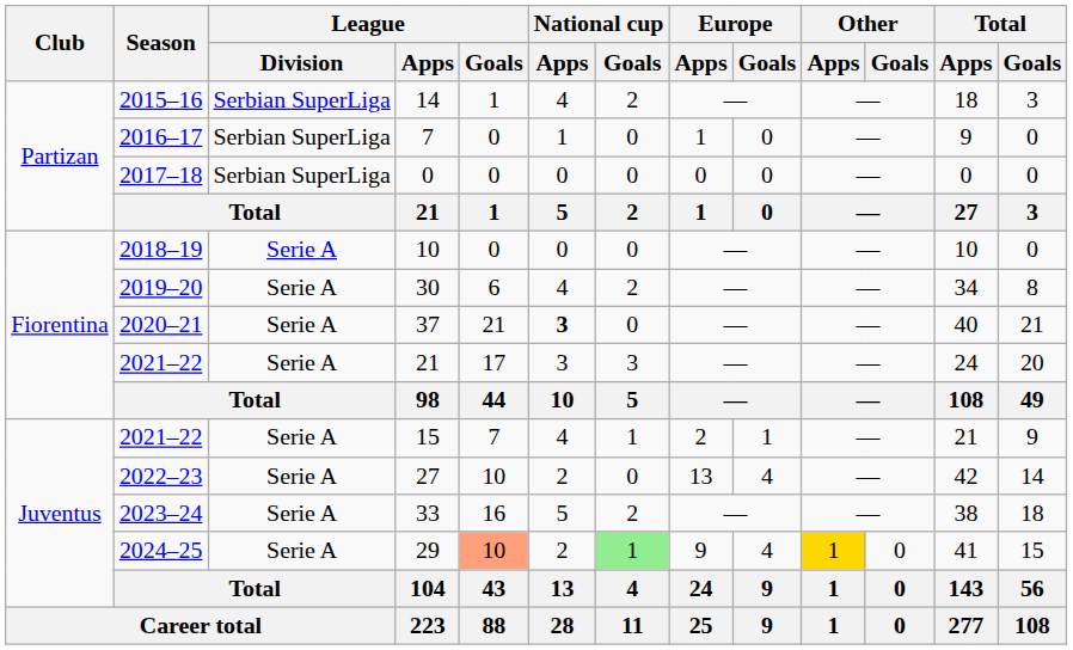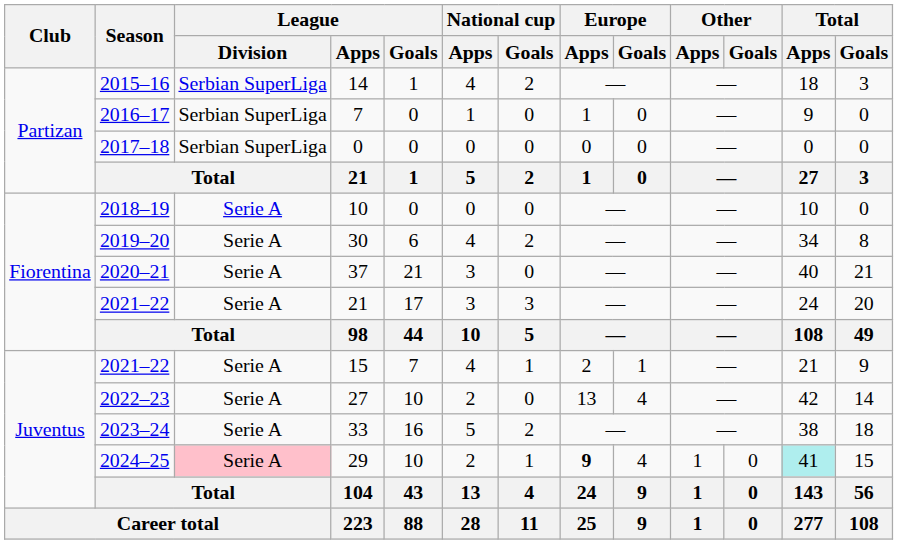37 | National cup / Apps: bold -> normal
29 | League / Division: no background -> pink background
29 | League / Goals: lightsalmon background -> no background
29 | National cup / Goals: lightgreen background -> no background
29 | Europe / Apps: normal -> bold
29 | Other / Apps: gold background -> no background
29 | Total / Apps: no background -> paleturquoise background
